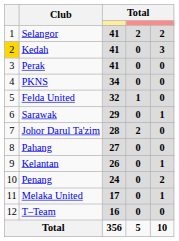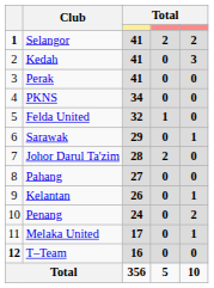Selangor | column 1: normal -> bold
Kedah | column 1: gold background -> no background
T–Team | column 1: normal -> bold
